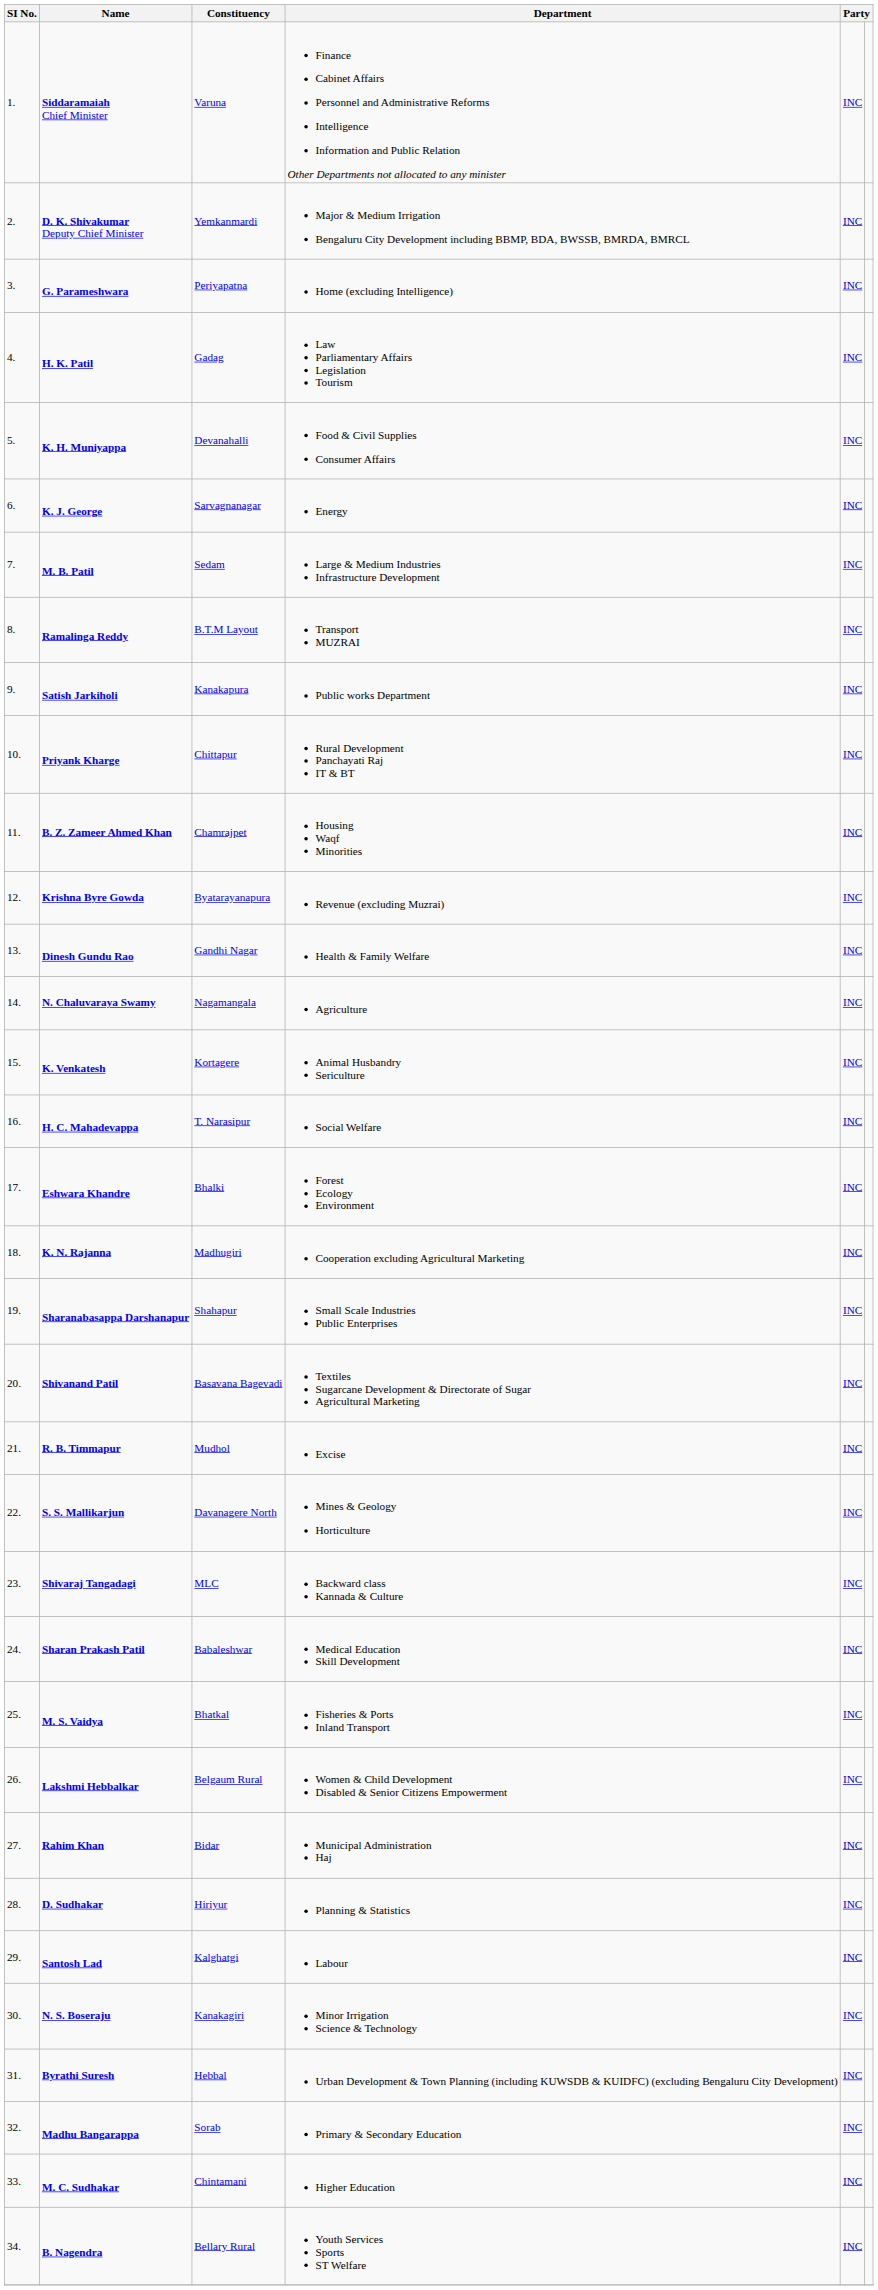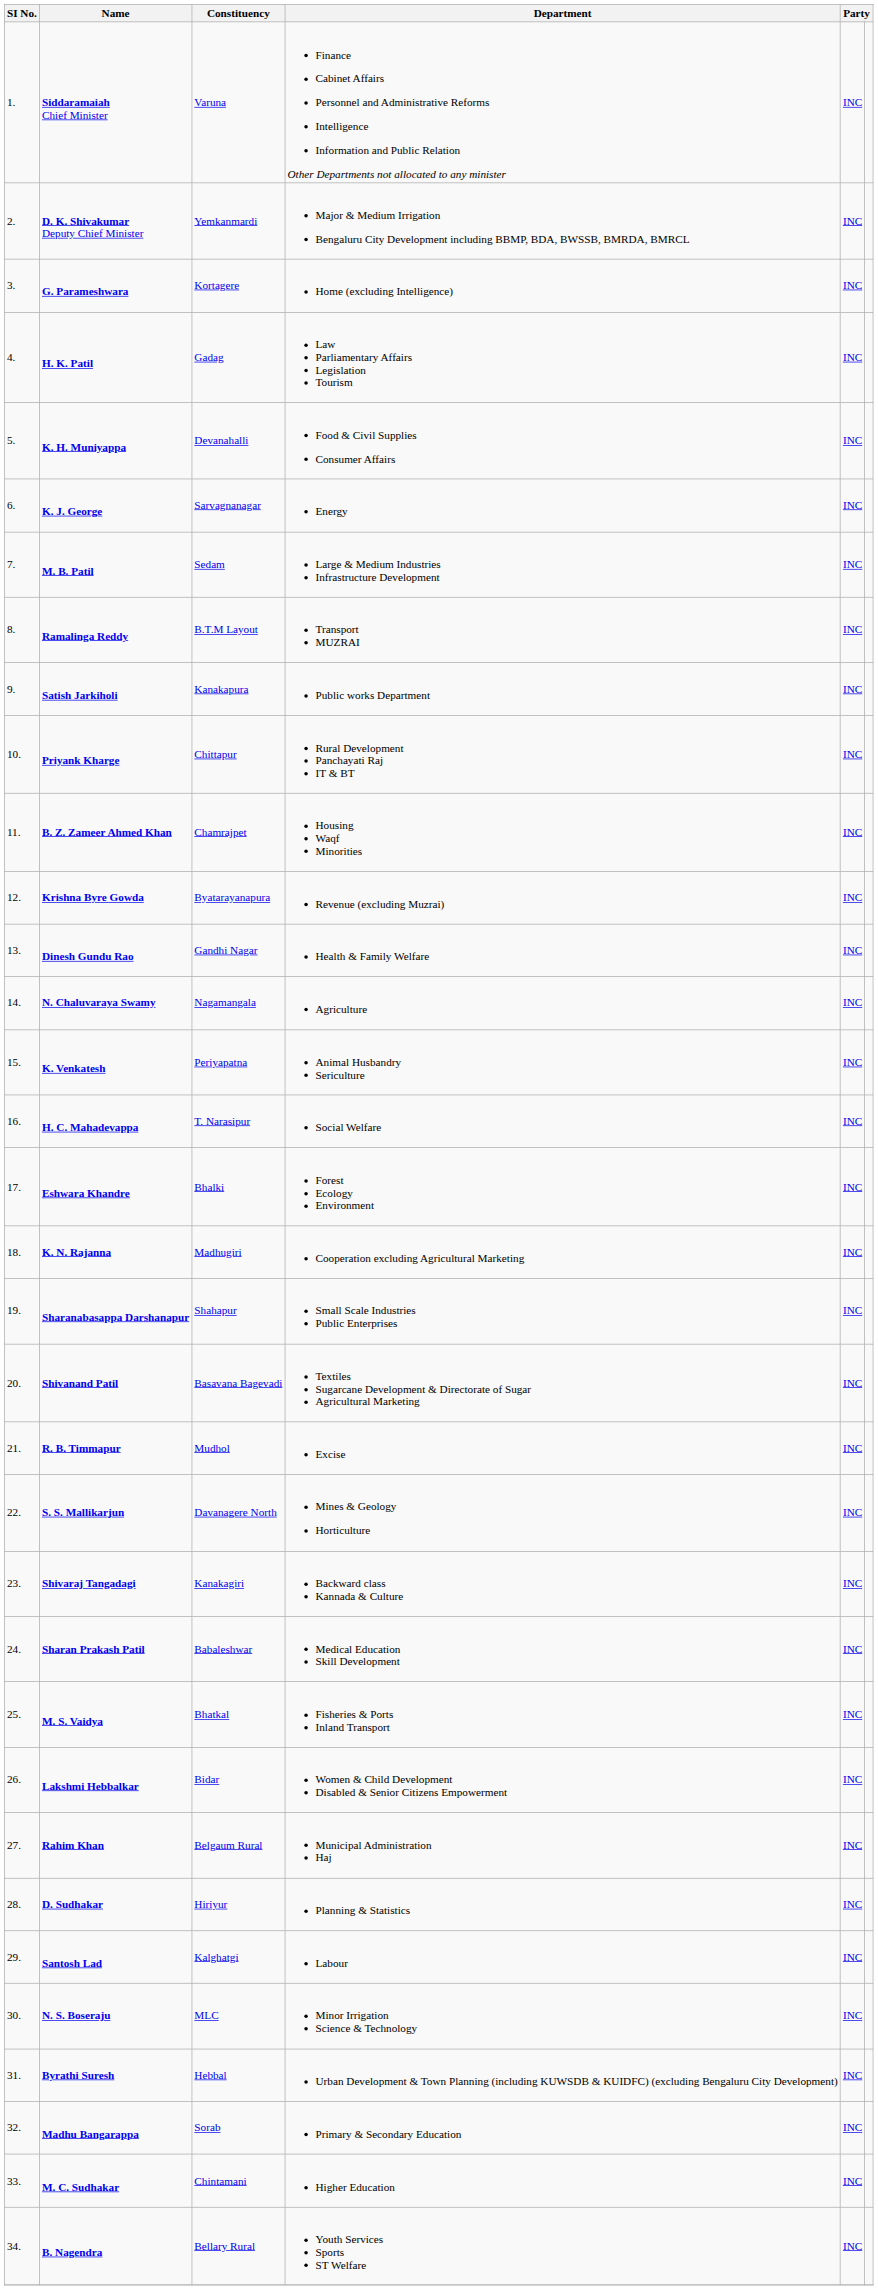G. Parameshwara | Constituency: Periyapatna -> Kortagere
K. Venkatesh | Constituency: Kortagere -> Periyapatna
Shivaraj Tangadagi | Constituency: MLC -> Kanakagiri
Lakshmi Hebbalkar | Constituency: Belgaum Rural -> Bidar
Rahim Khan | Constituency: Bidar -> Belgaum Rural
N. S. Boseraju | Constituency: Kanakagiri -> MLC
